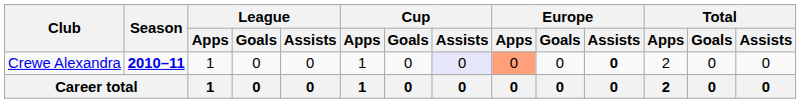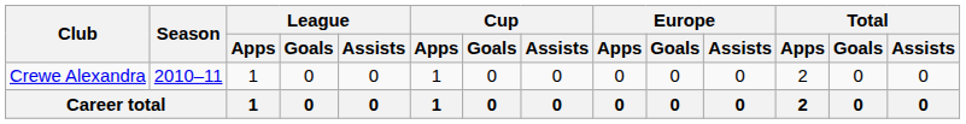Crewe Alexandra | Season: bold -> normal
Crewe Alexandra | Cup / Assists: lavender background -> no background
Crewe Alexandra | Europe / Apps: lightsalmon background -> no background
Crewe Alexandra | Europe / Assists: bold -> normal
